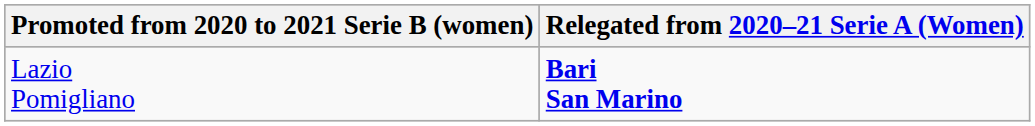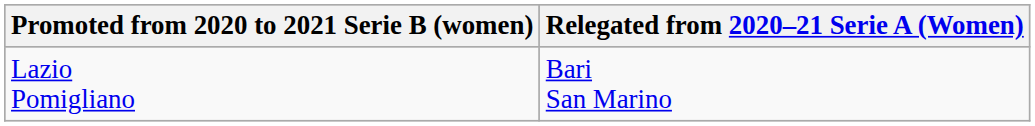Lazio Pomigliano | Relegated from 2020–21 Serie A (Women): bold -> normal
